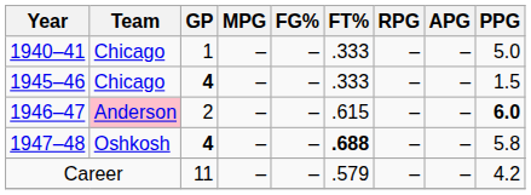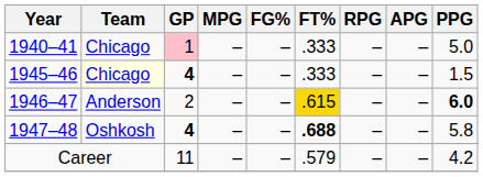1940–41 | GP: no background -> pink background
1945–46 | Team: no background -> lightyellow background
1946–47 | Team: pink background -> no background
1946–47 | FT%: no background -> gold background
